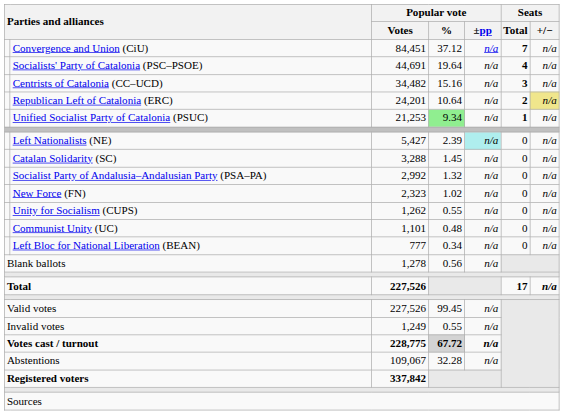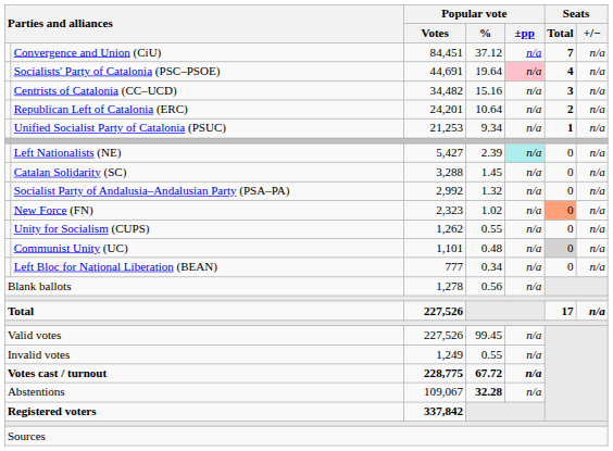Socialists' Party of Catalonia (PSC–PSOE) | Popular vote / ±pp: no background -> pink background
Republican Left of Catalonia (ERC) | Seats / +/−: khaki background -> no background
Unified Socialist Party of Catalonia (PSUC) | Popular vote / %: lightgreen background -> no background
New Force (FN) | Seats / Total: no background -> lightsalmon background
Communist Unity (UC) | Seats / Total: no background -> lightgrey background
Votes cast / turnout | Popular vote / %: lightgrey background -> no background
Abstentions | Popular vote / %: normal -> bold
